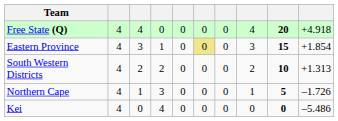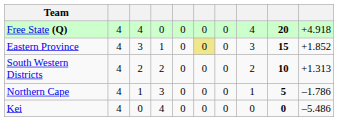Eastern Province | column 10: +1.854 -> +1.852
Northern Cape | column 10: –1.726 -> –1.786
